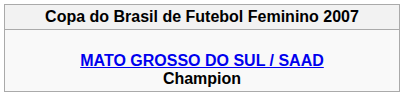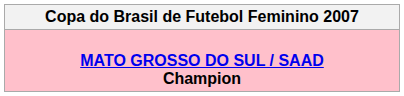row 2 | column 1: no background -> pink background
